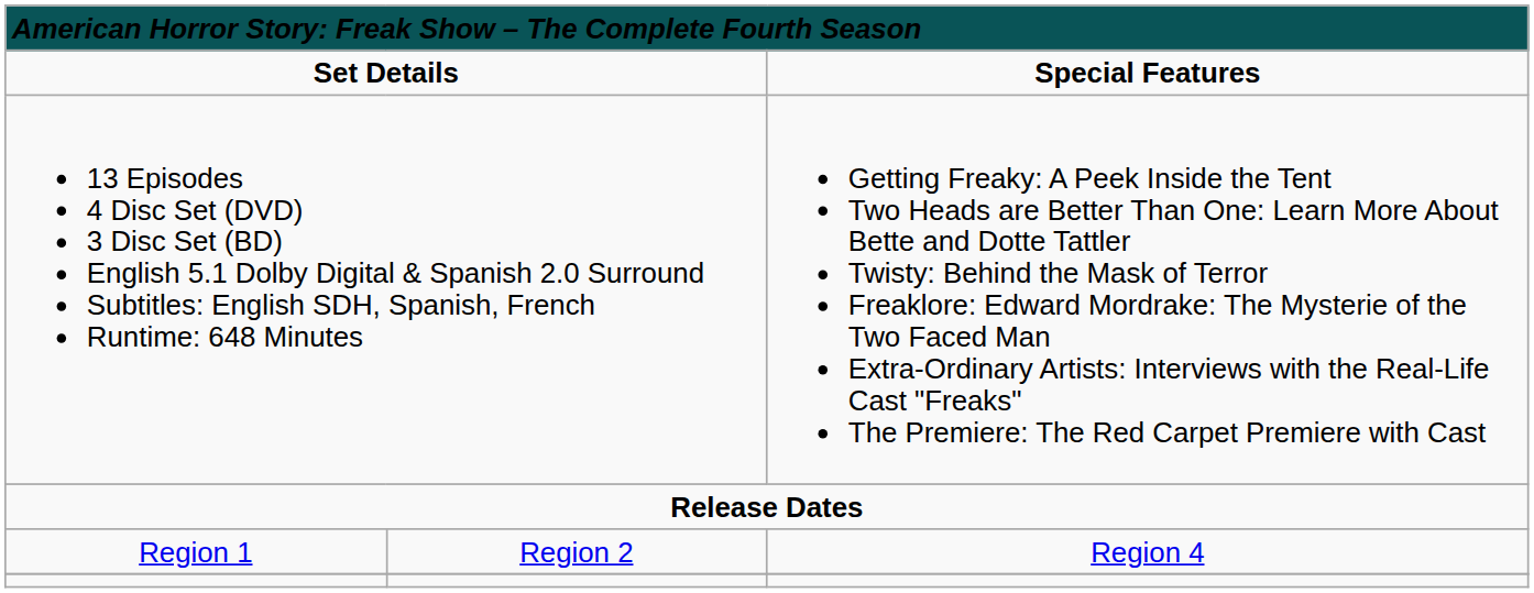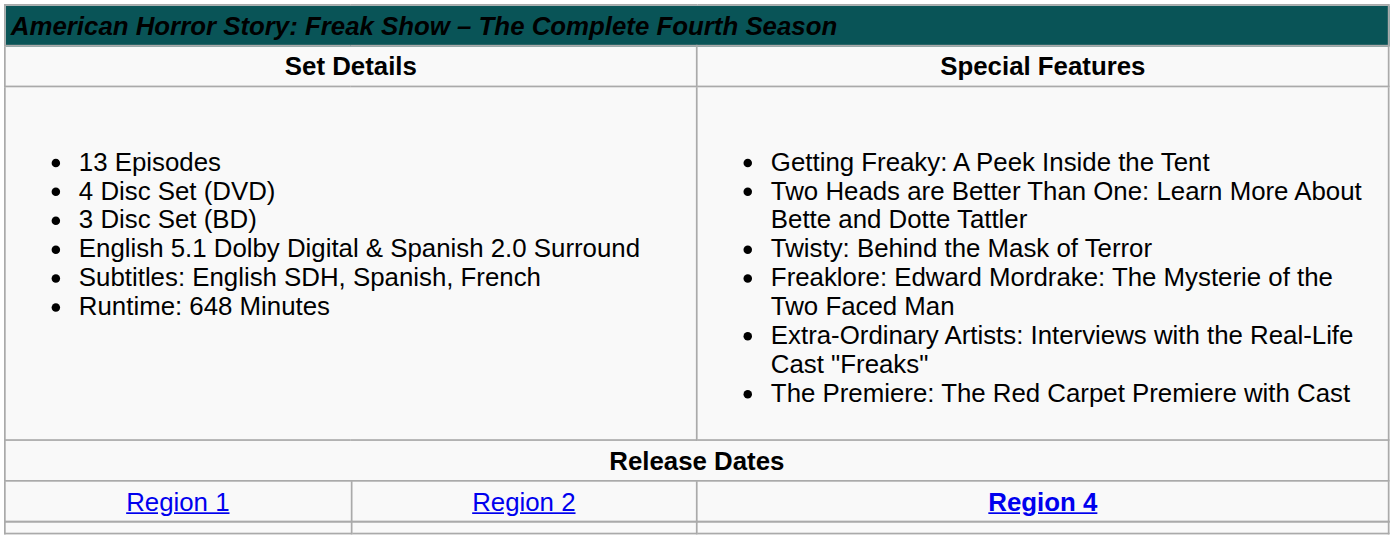Region 1 | column 3: normal -> bold
